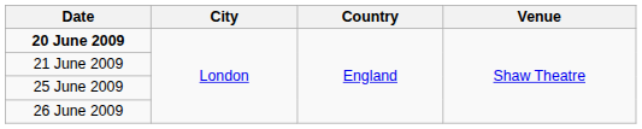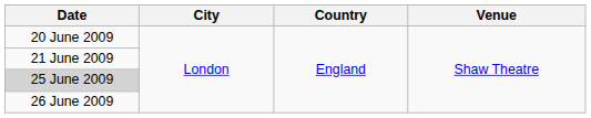20 June 2009 | Date: bold -> normal
25 June 2009 | Date: no background -> lightgrey background
